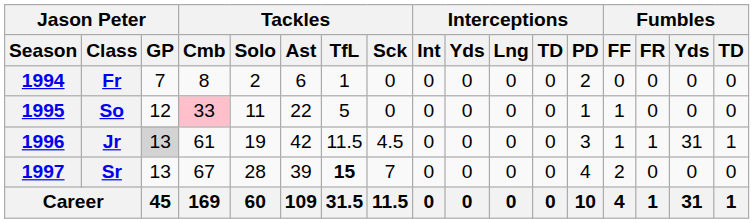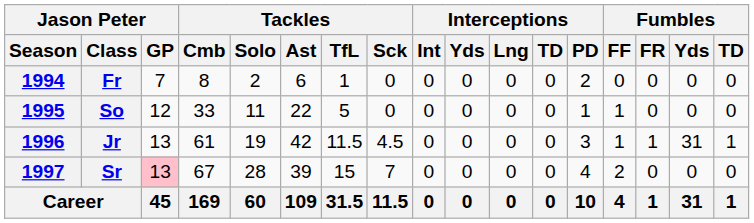So | Tackles / Cmb: pink background -> no background
Jr | Jason Peter / GP: lightgrey background -> no background
Sr | Jason Peter / GP: no background -> pink background
Sr | Tackles / TfL: bold -> normal
